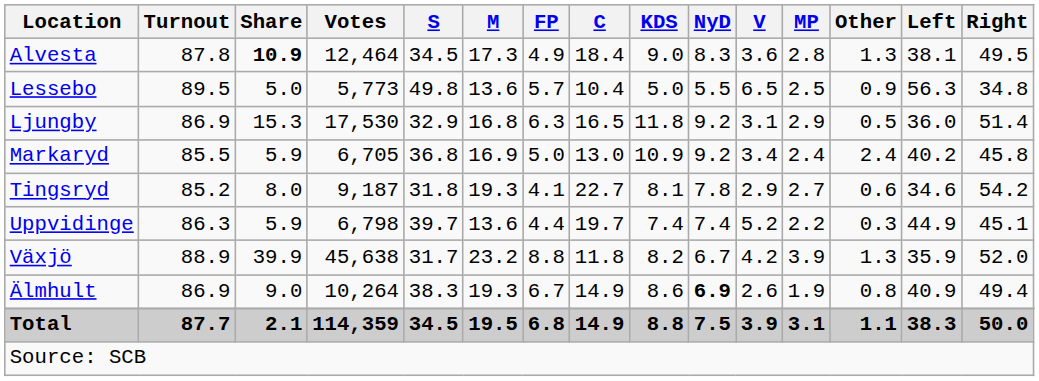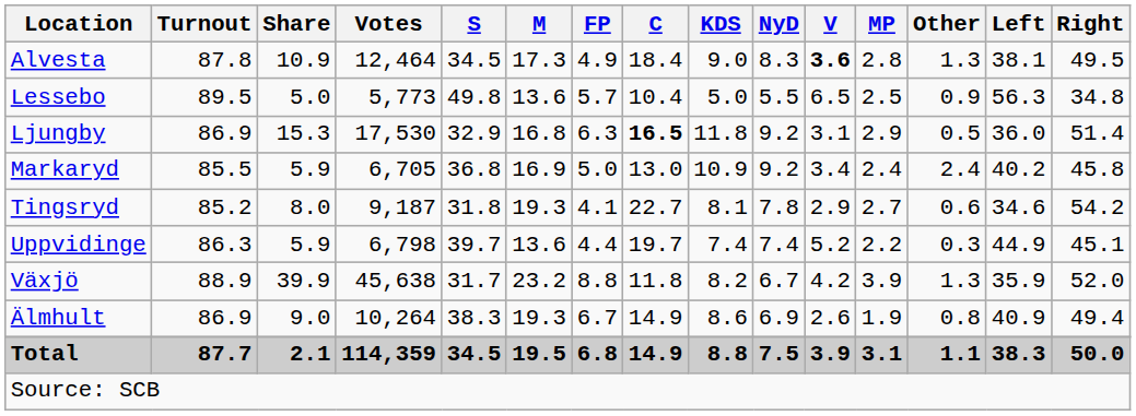Alvesta | Share: bold -> normal
Alvesta | V: normal -> bold
Ljungby | C: normal -> bold
Älmhult | NyD: bold -> normal
